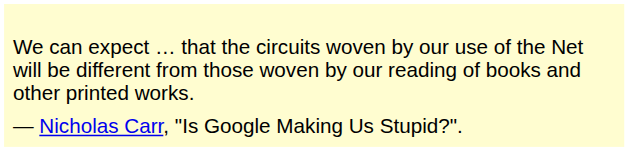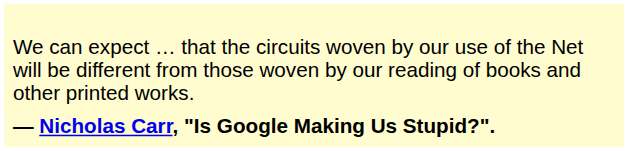row 2 | column 1: normal -> bold
